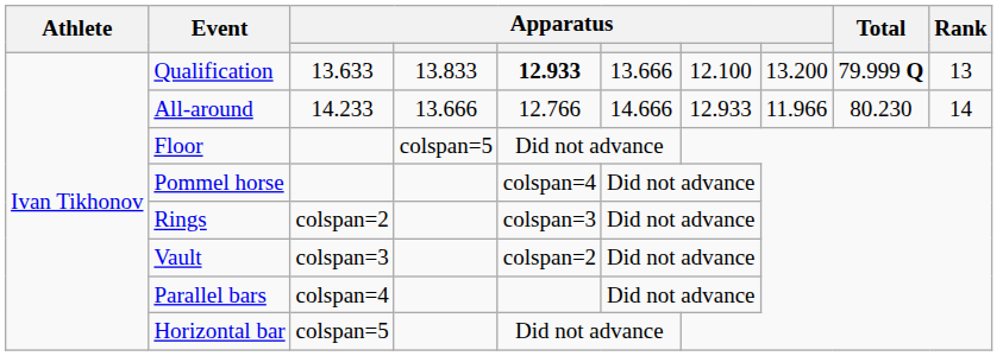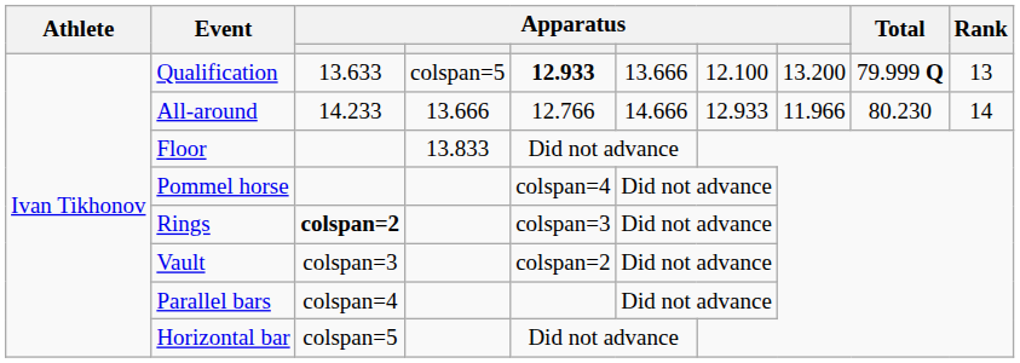Qualification | column 4: 13.833 -> colspan=5
Floor | column 4: colspan=5 -> 13.833
Rings | column 3: normal -> bold
